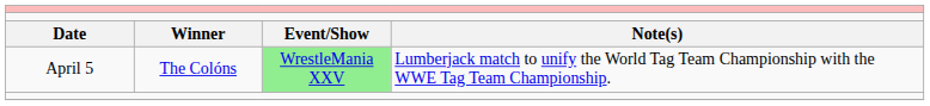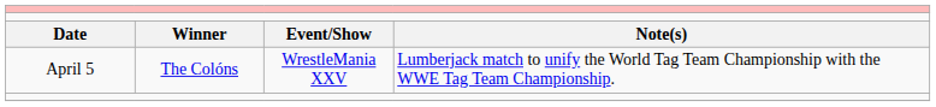April 5 | column 3: lightgreen background -> no background
